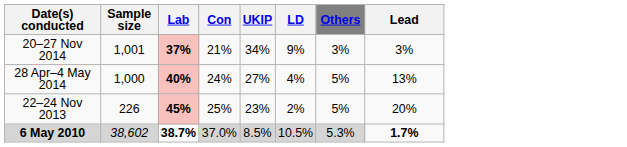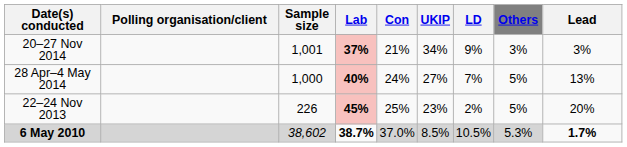+ column: Polling organisation/client
28 Apr–4 May 2014 | LD: 4% -> 7%
